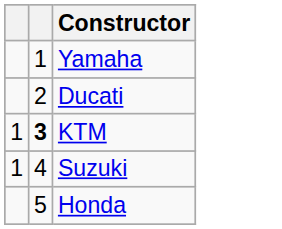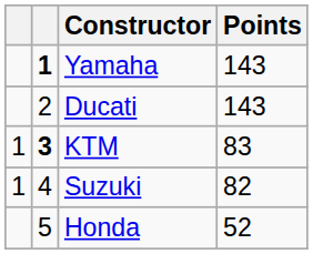+ column: Points | 143 | 143 | 83 | 82 | 52
Yamaha | column 2: normal -> bold
